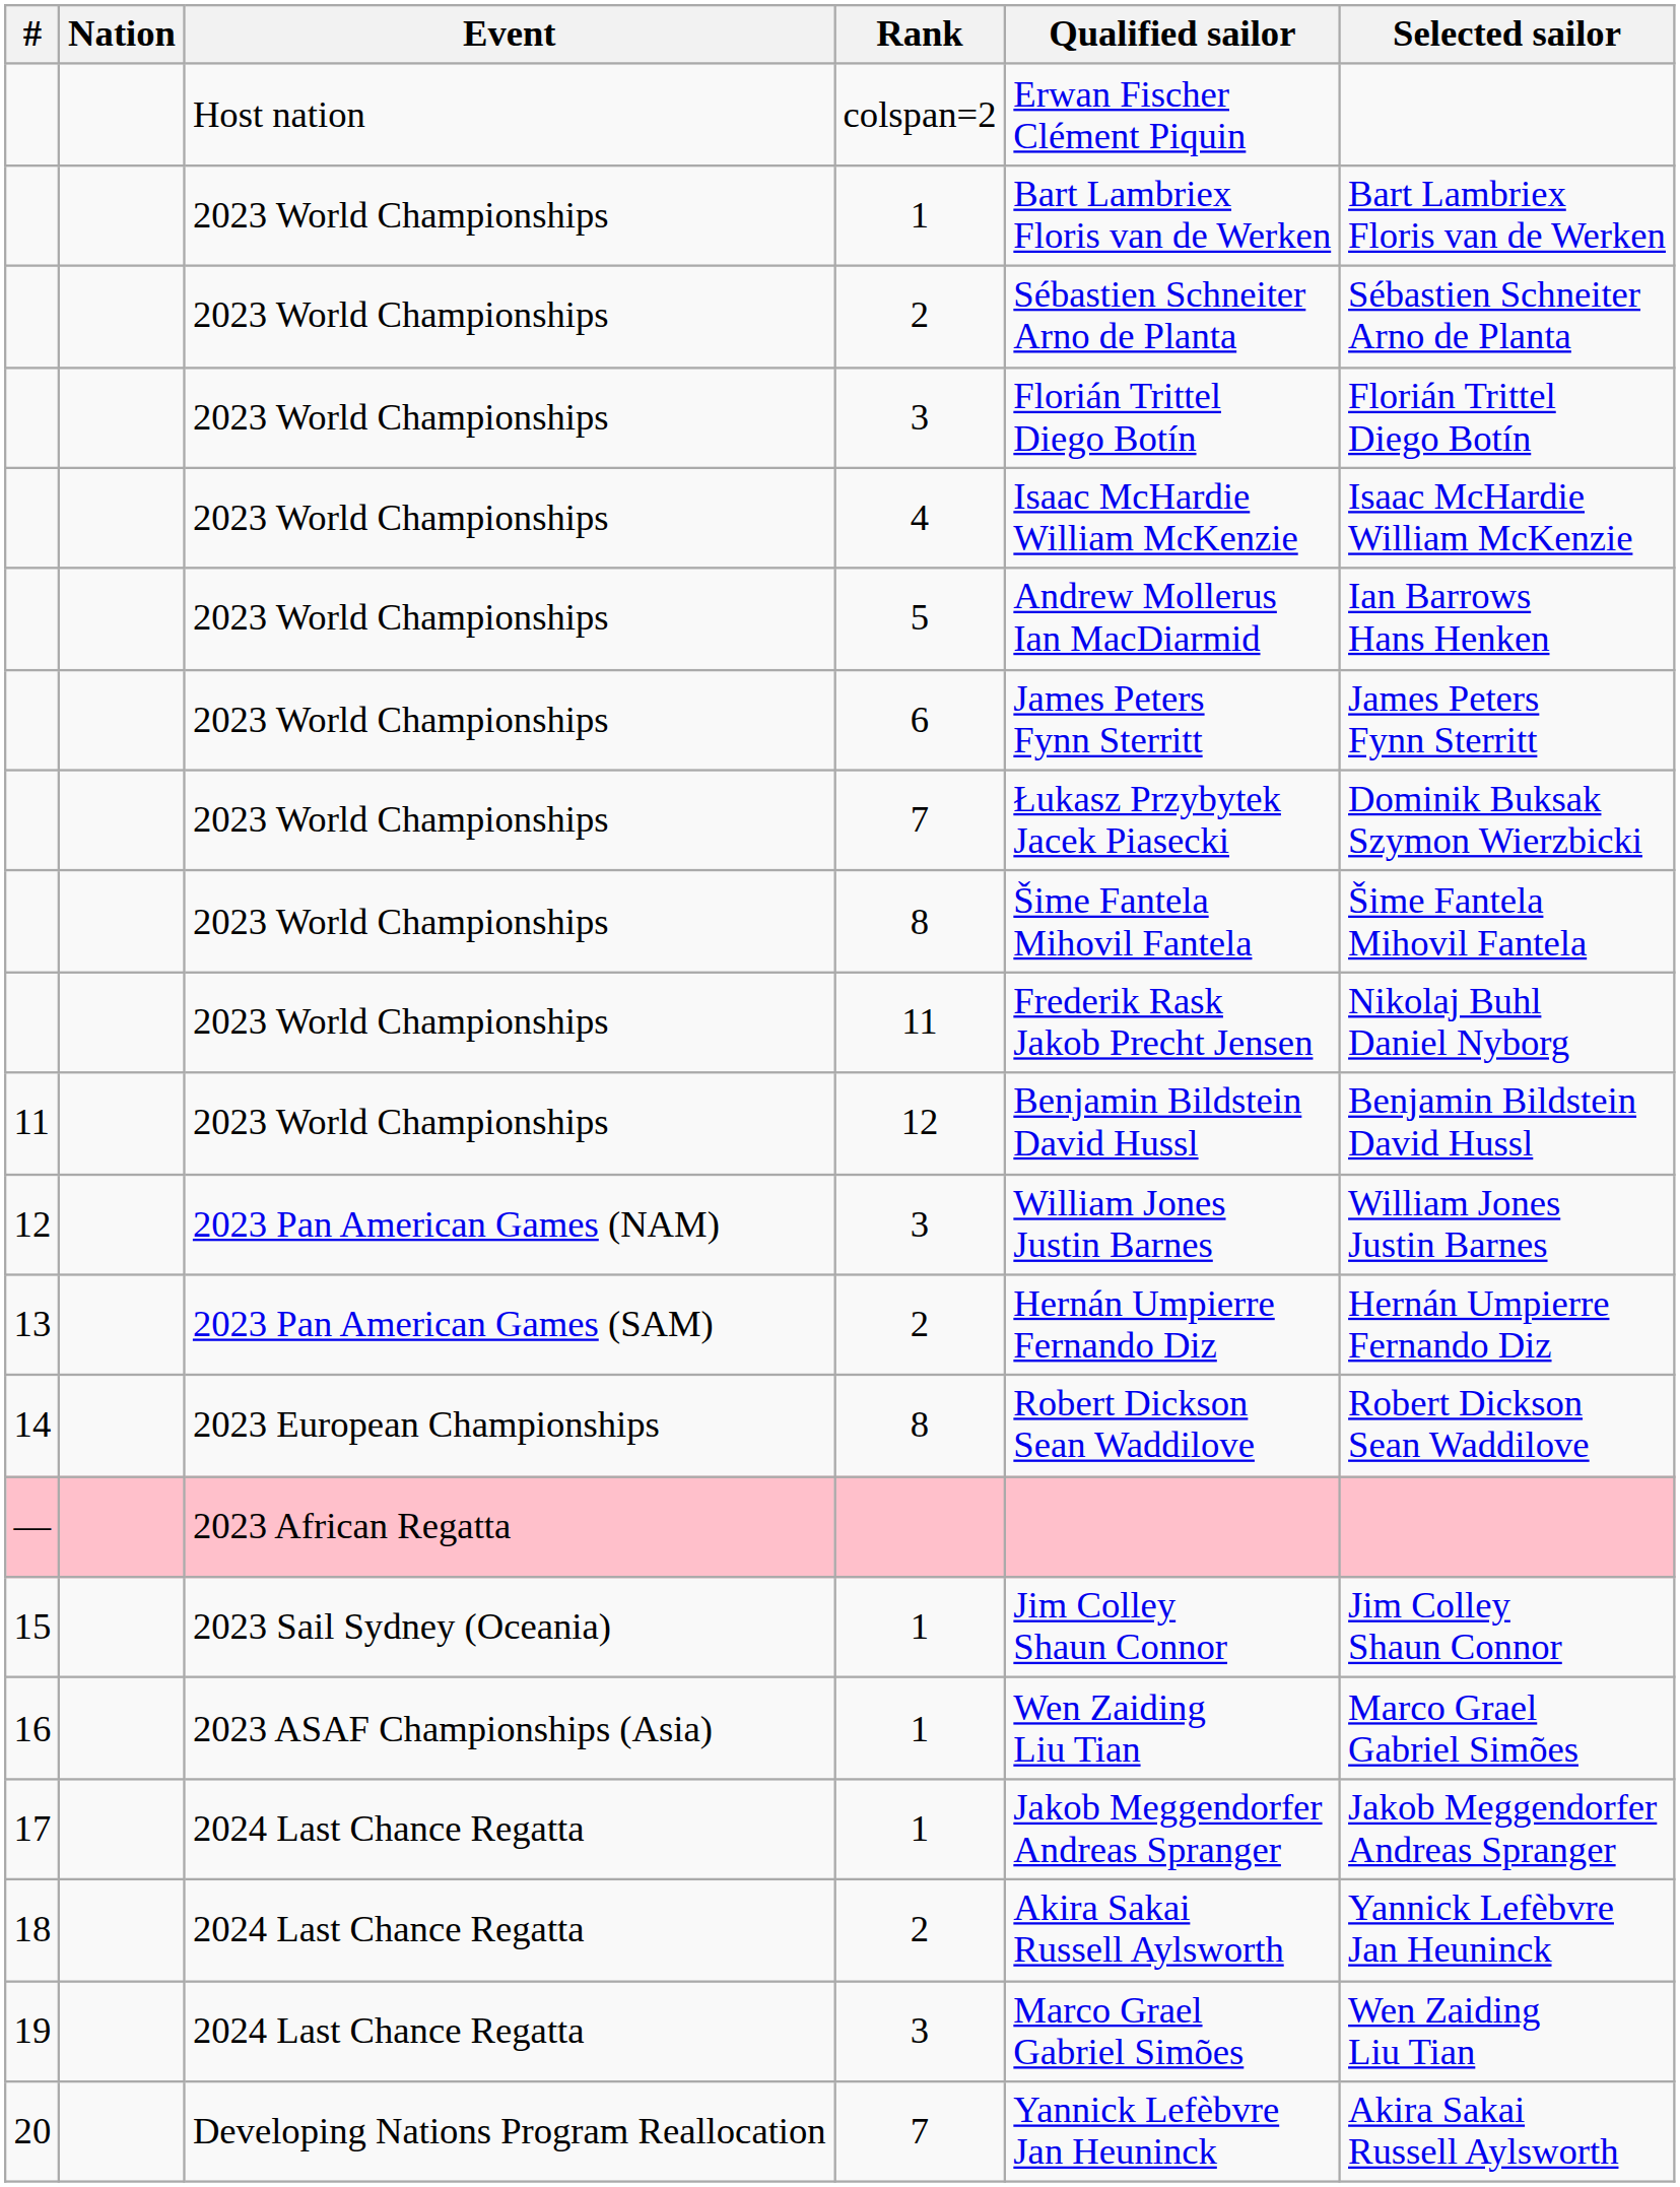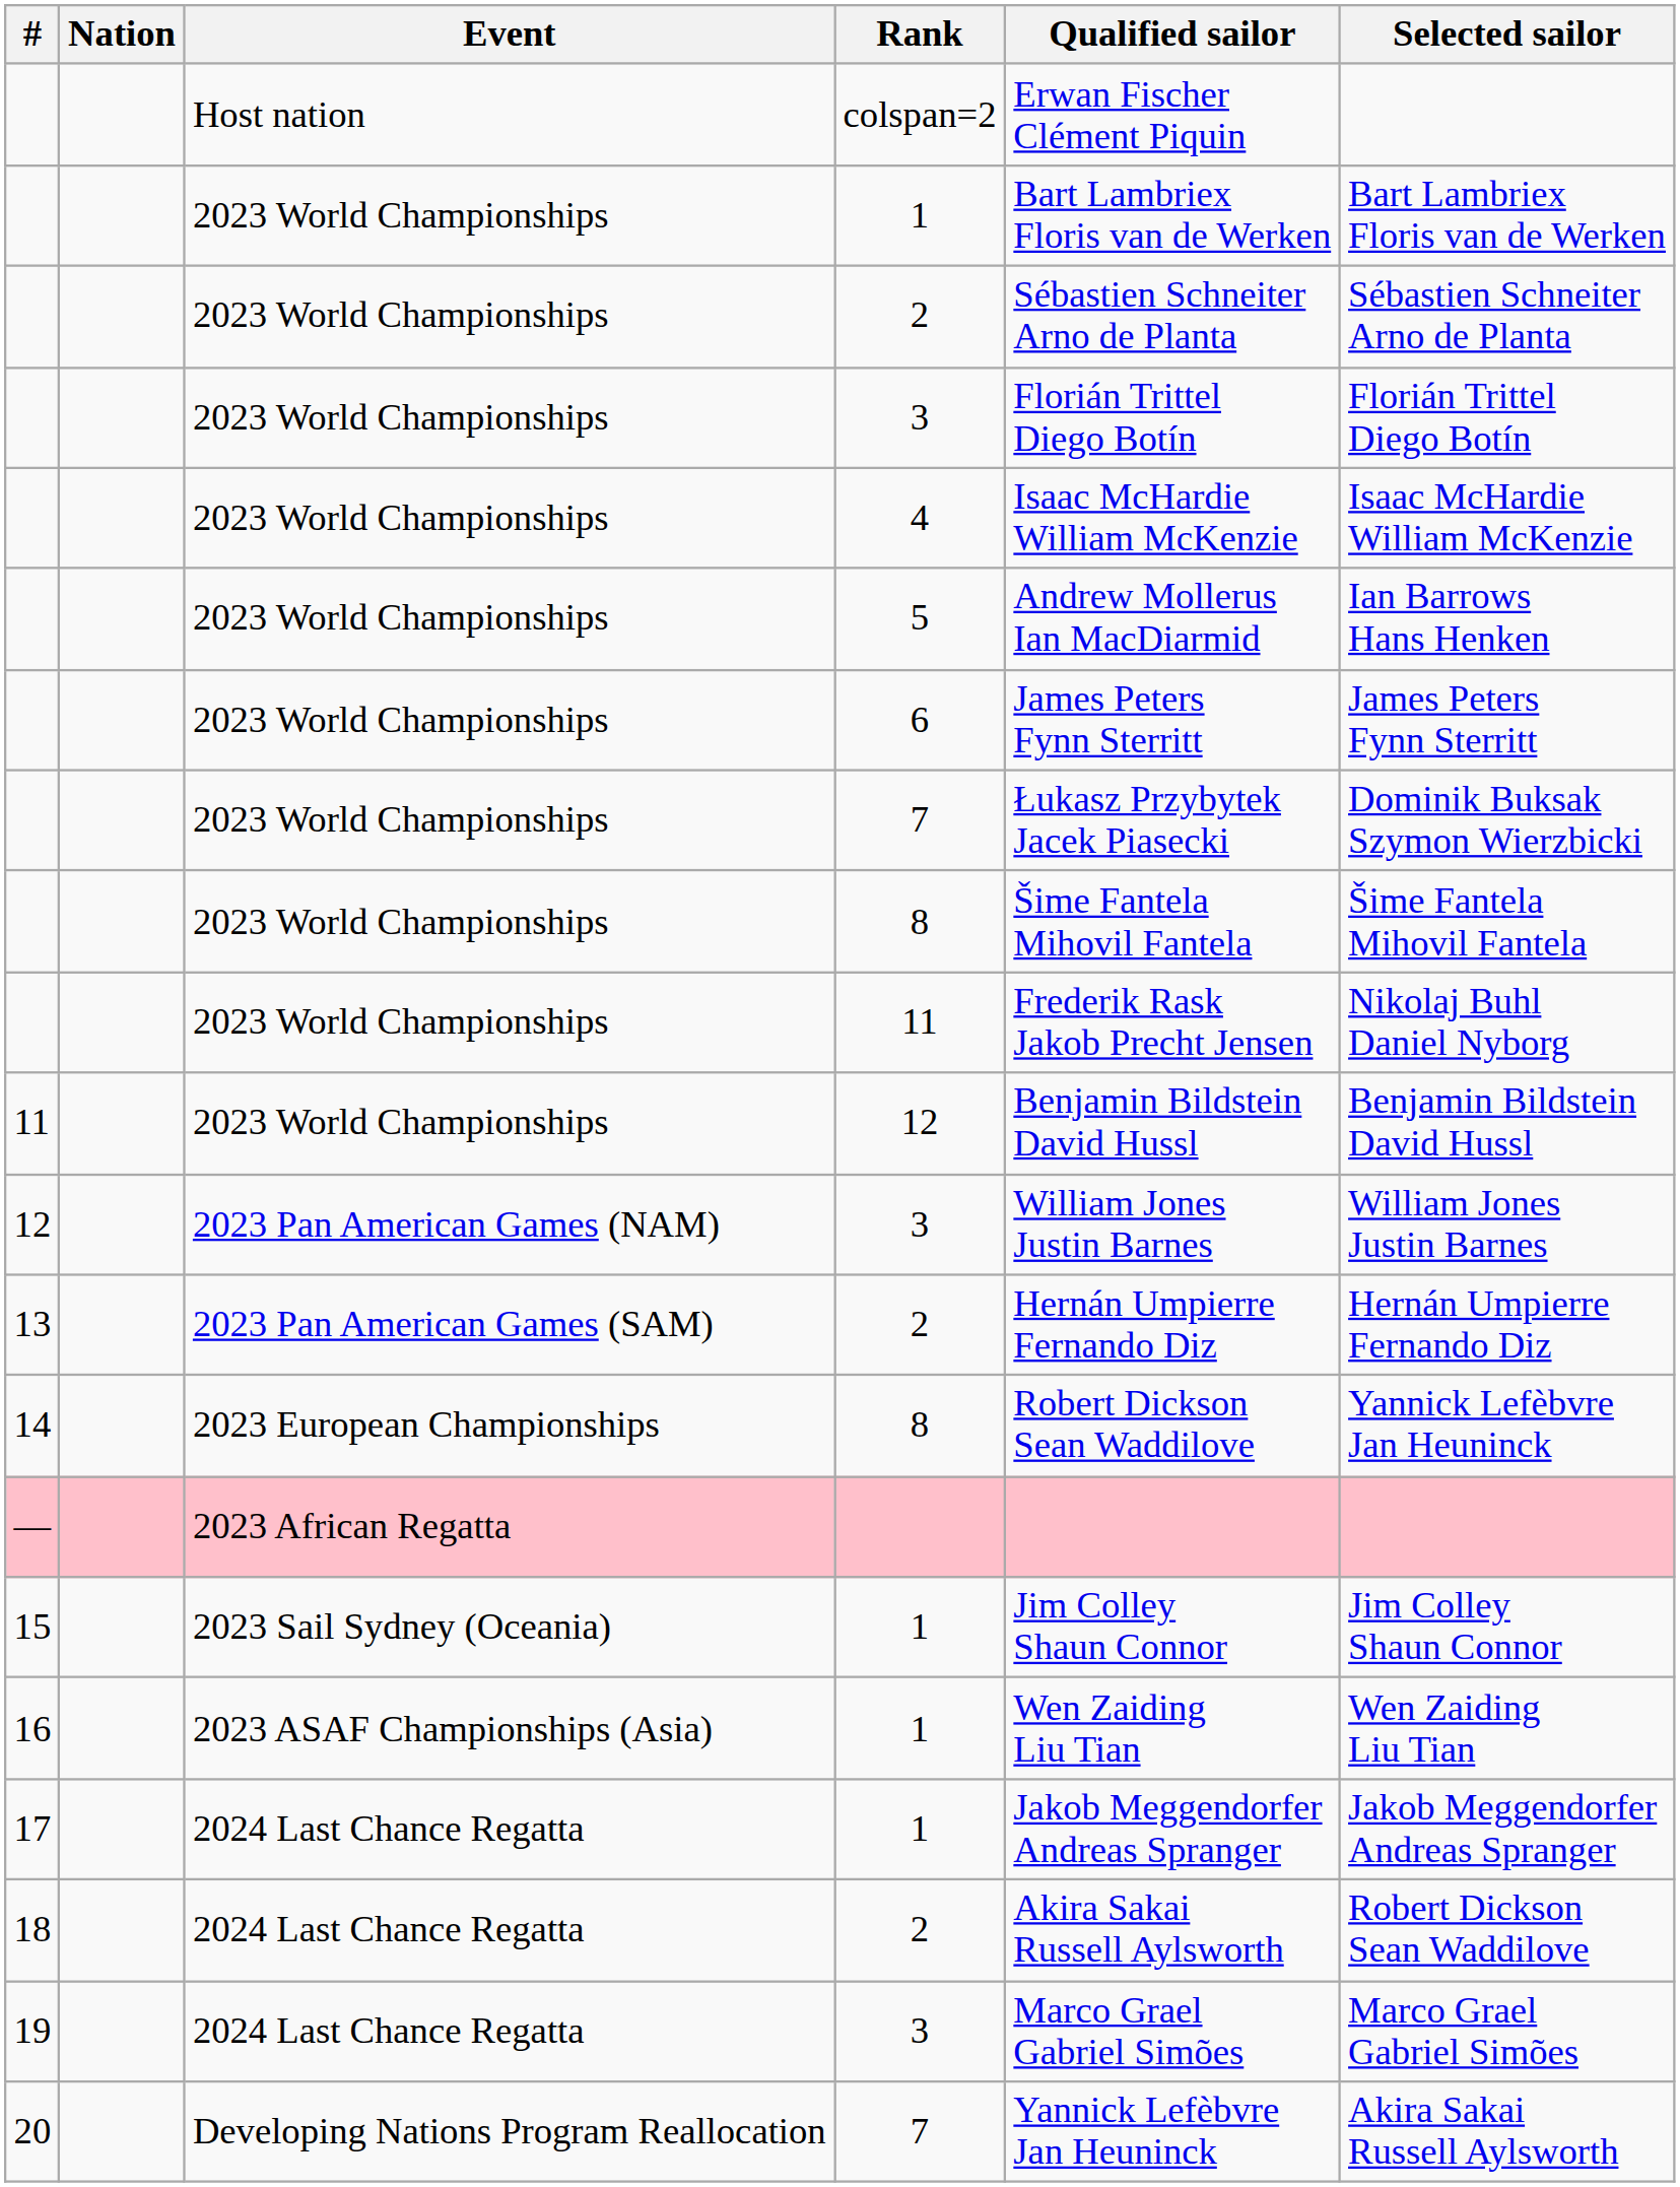14 | Selected sailor: Robert Dickson Sean Waddilove -> Yannick Lefèbvre Jan Heuninck
16 | Selected sailor: Marco Grael Gabriel Simões -> Wen Zaiding Liu Tian
18 | Selected sailor: Yannick Lefèbvre Jan Heuninck -> Robert Dickson Sean Waddilove
19 | Selected sailor: Wen Zaiding Liu Tian -> Marco Grael Gabriel Simões
